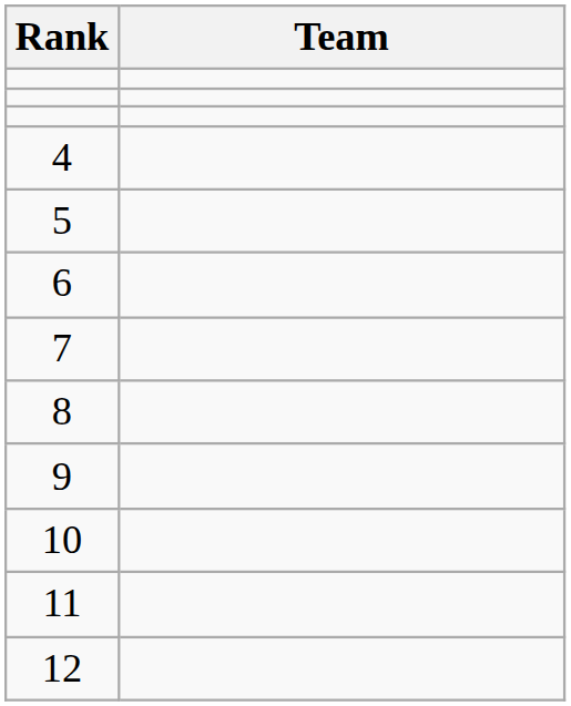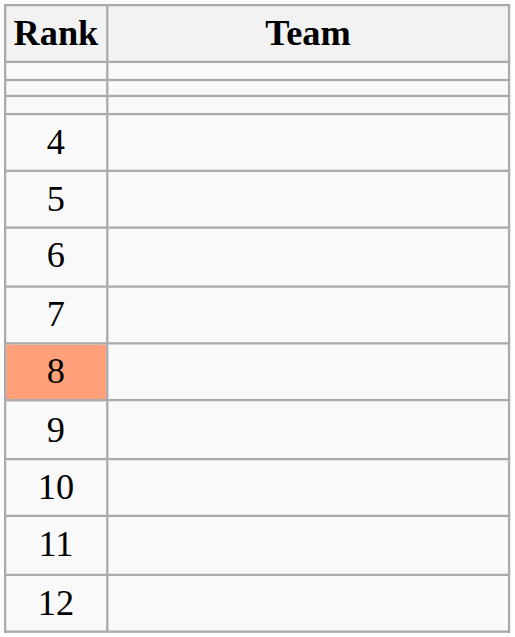row 9 | Rank: no background -> lightsalmon background
